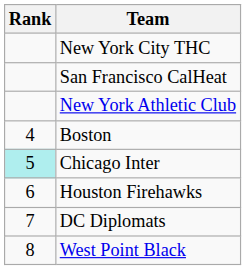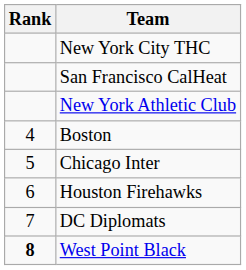Chicago Inter | Rank: paleturquoise background -> no background
West Point Black | Rank: normal -> bold
